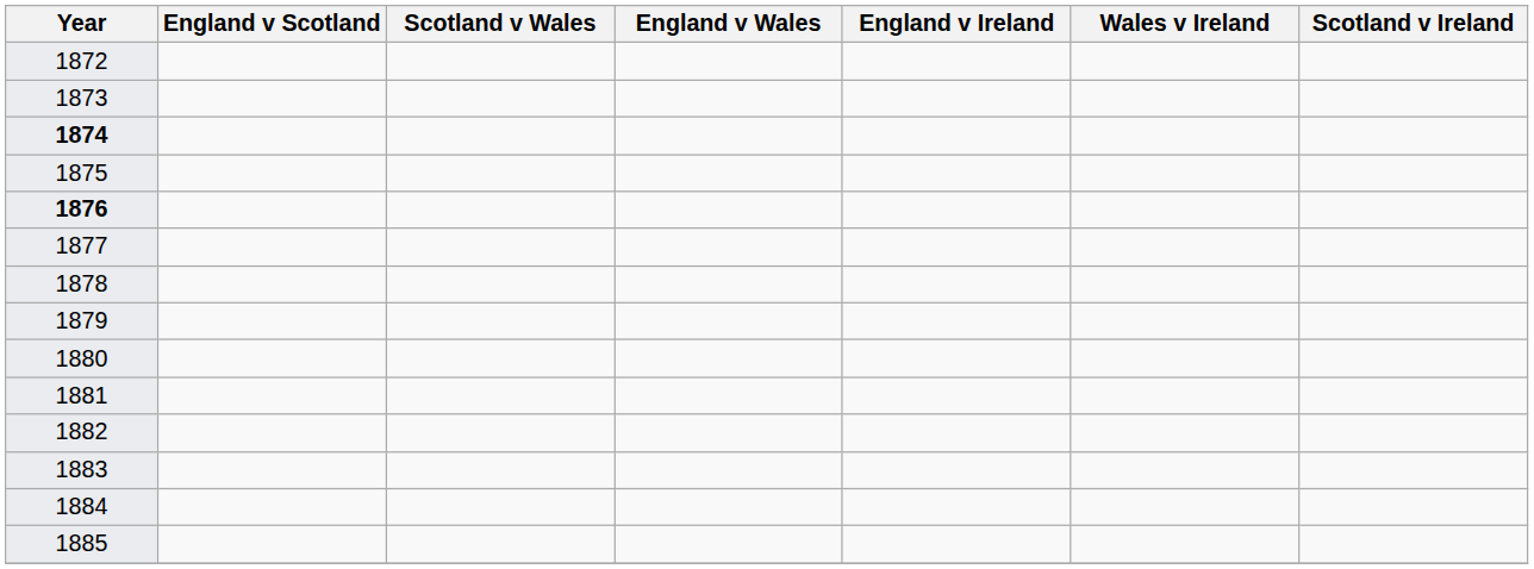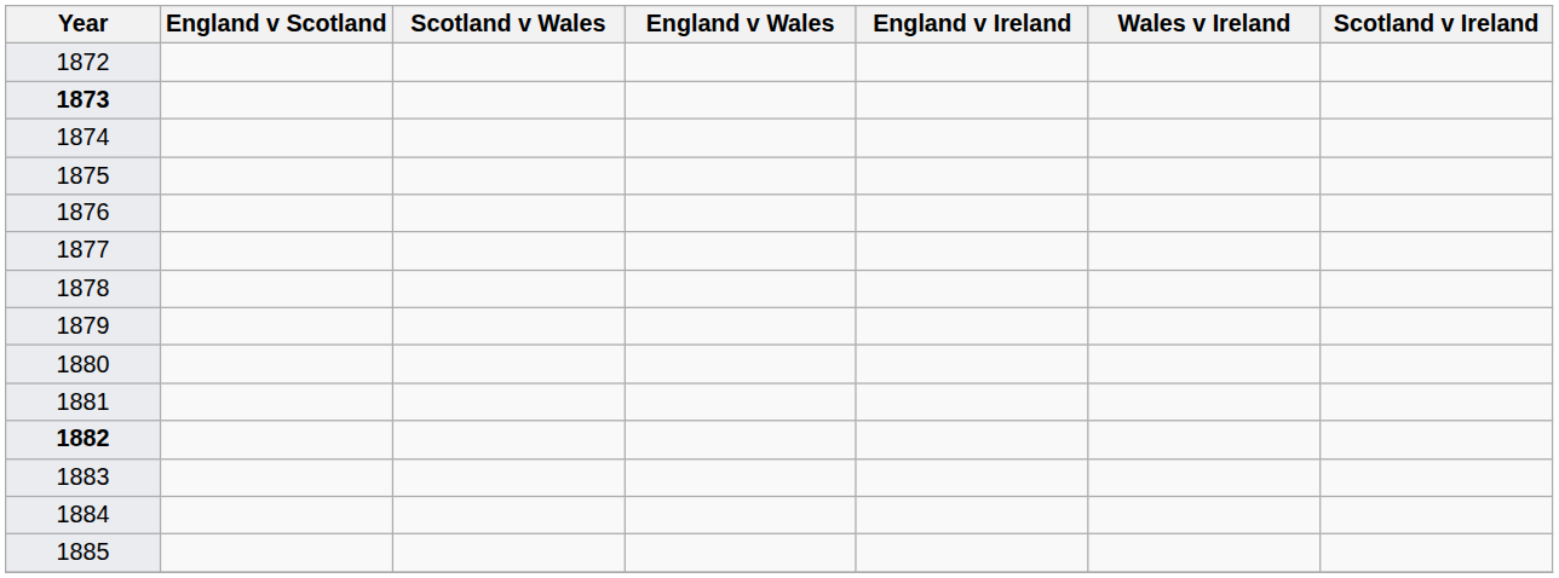1873 | Year: normal -> bold
1874 | Year: bold -> normal
1876 | Year: bold -> normal
1882 | Year: normal -> bold
